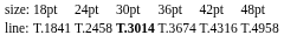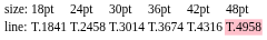line: | column 4: bold -> normal
line: | column 7: no background -> pink background
